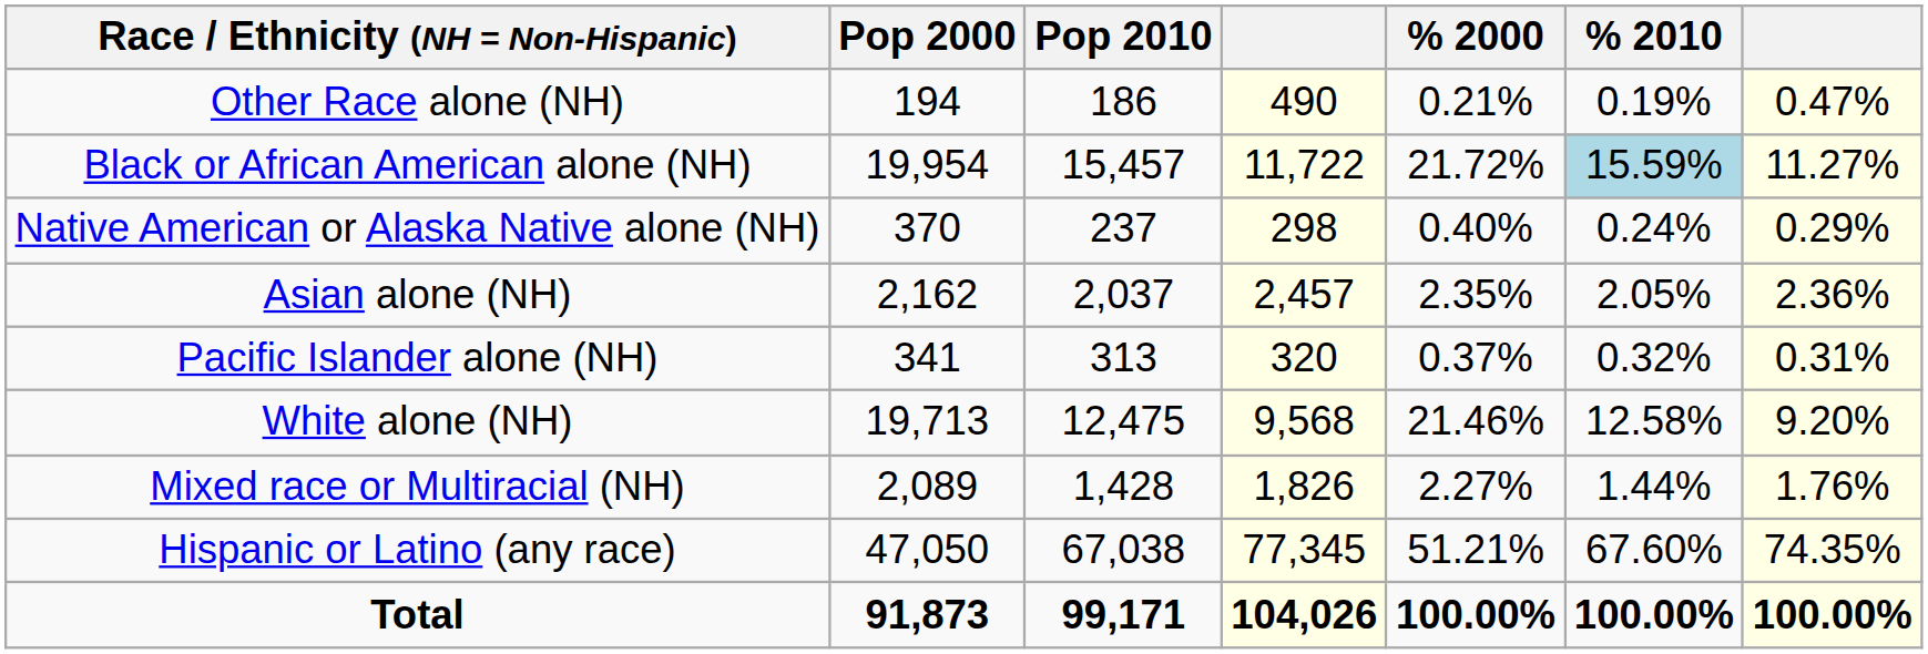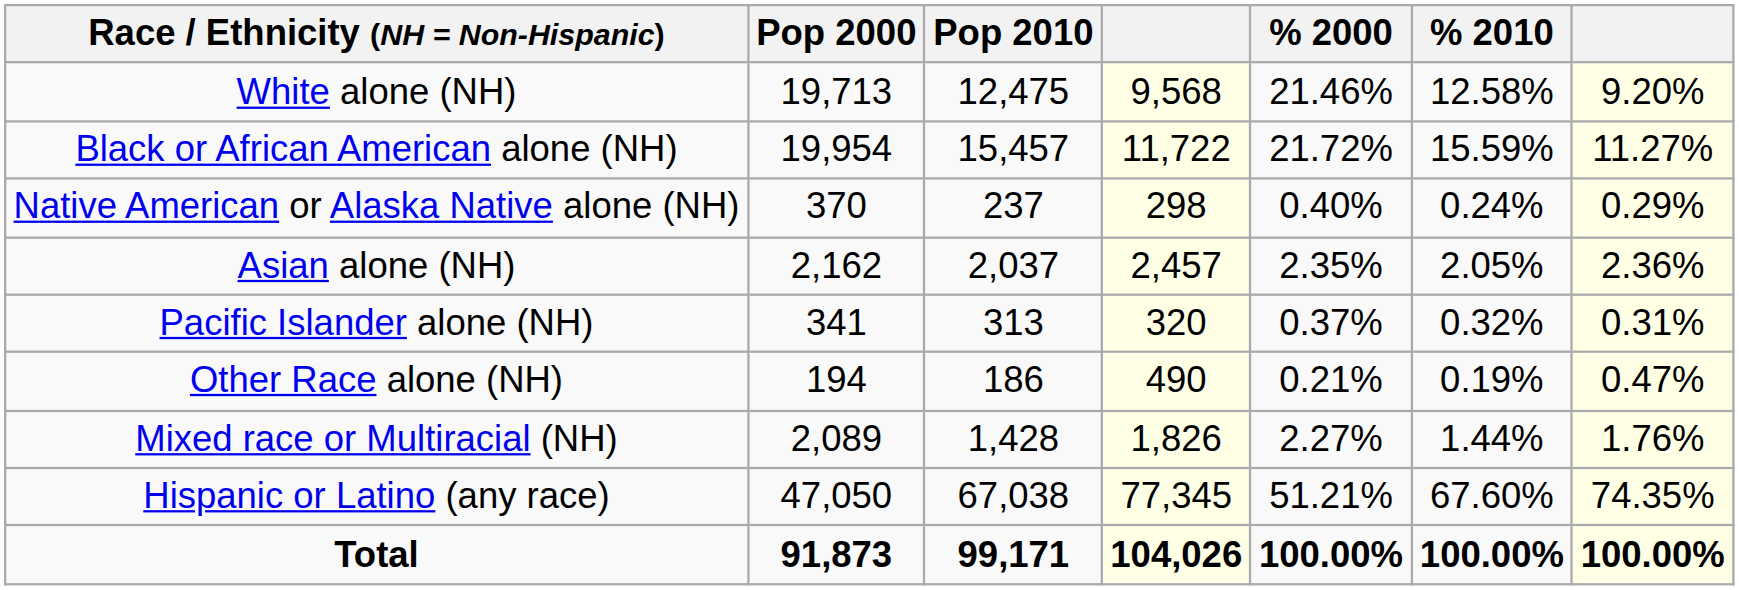rows swapped: White alone (NH) <-> Other Race alone (NH)
Black or African American alone (NH) | % 2010: lightblue background -> no background
